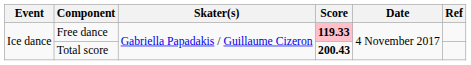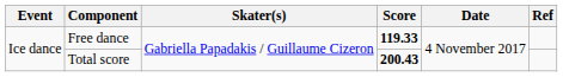Free dance | Score: pink background -> no background
